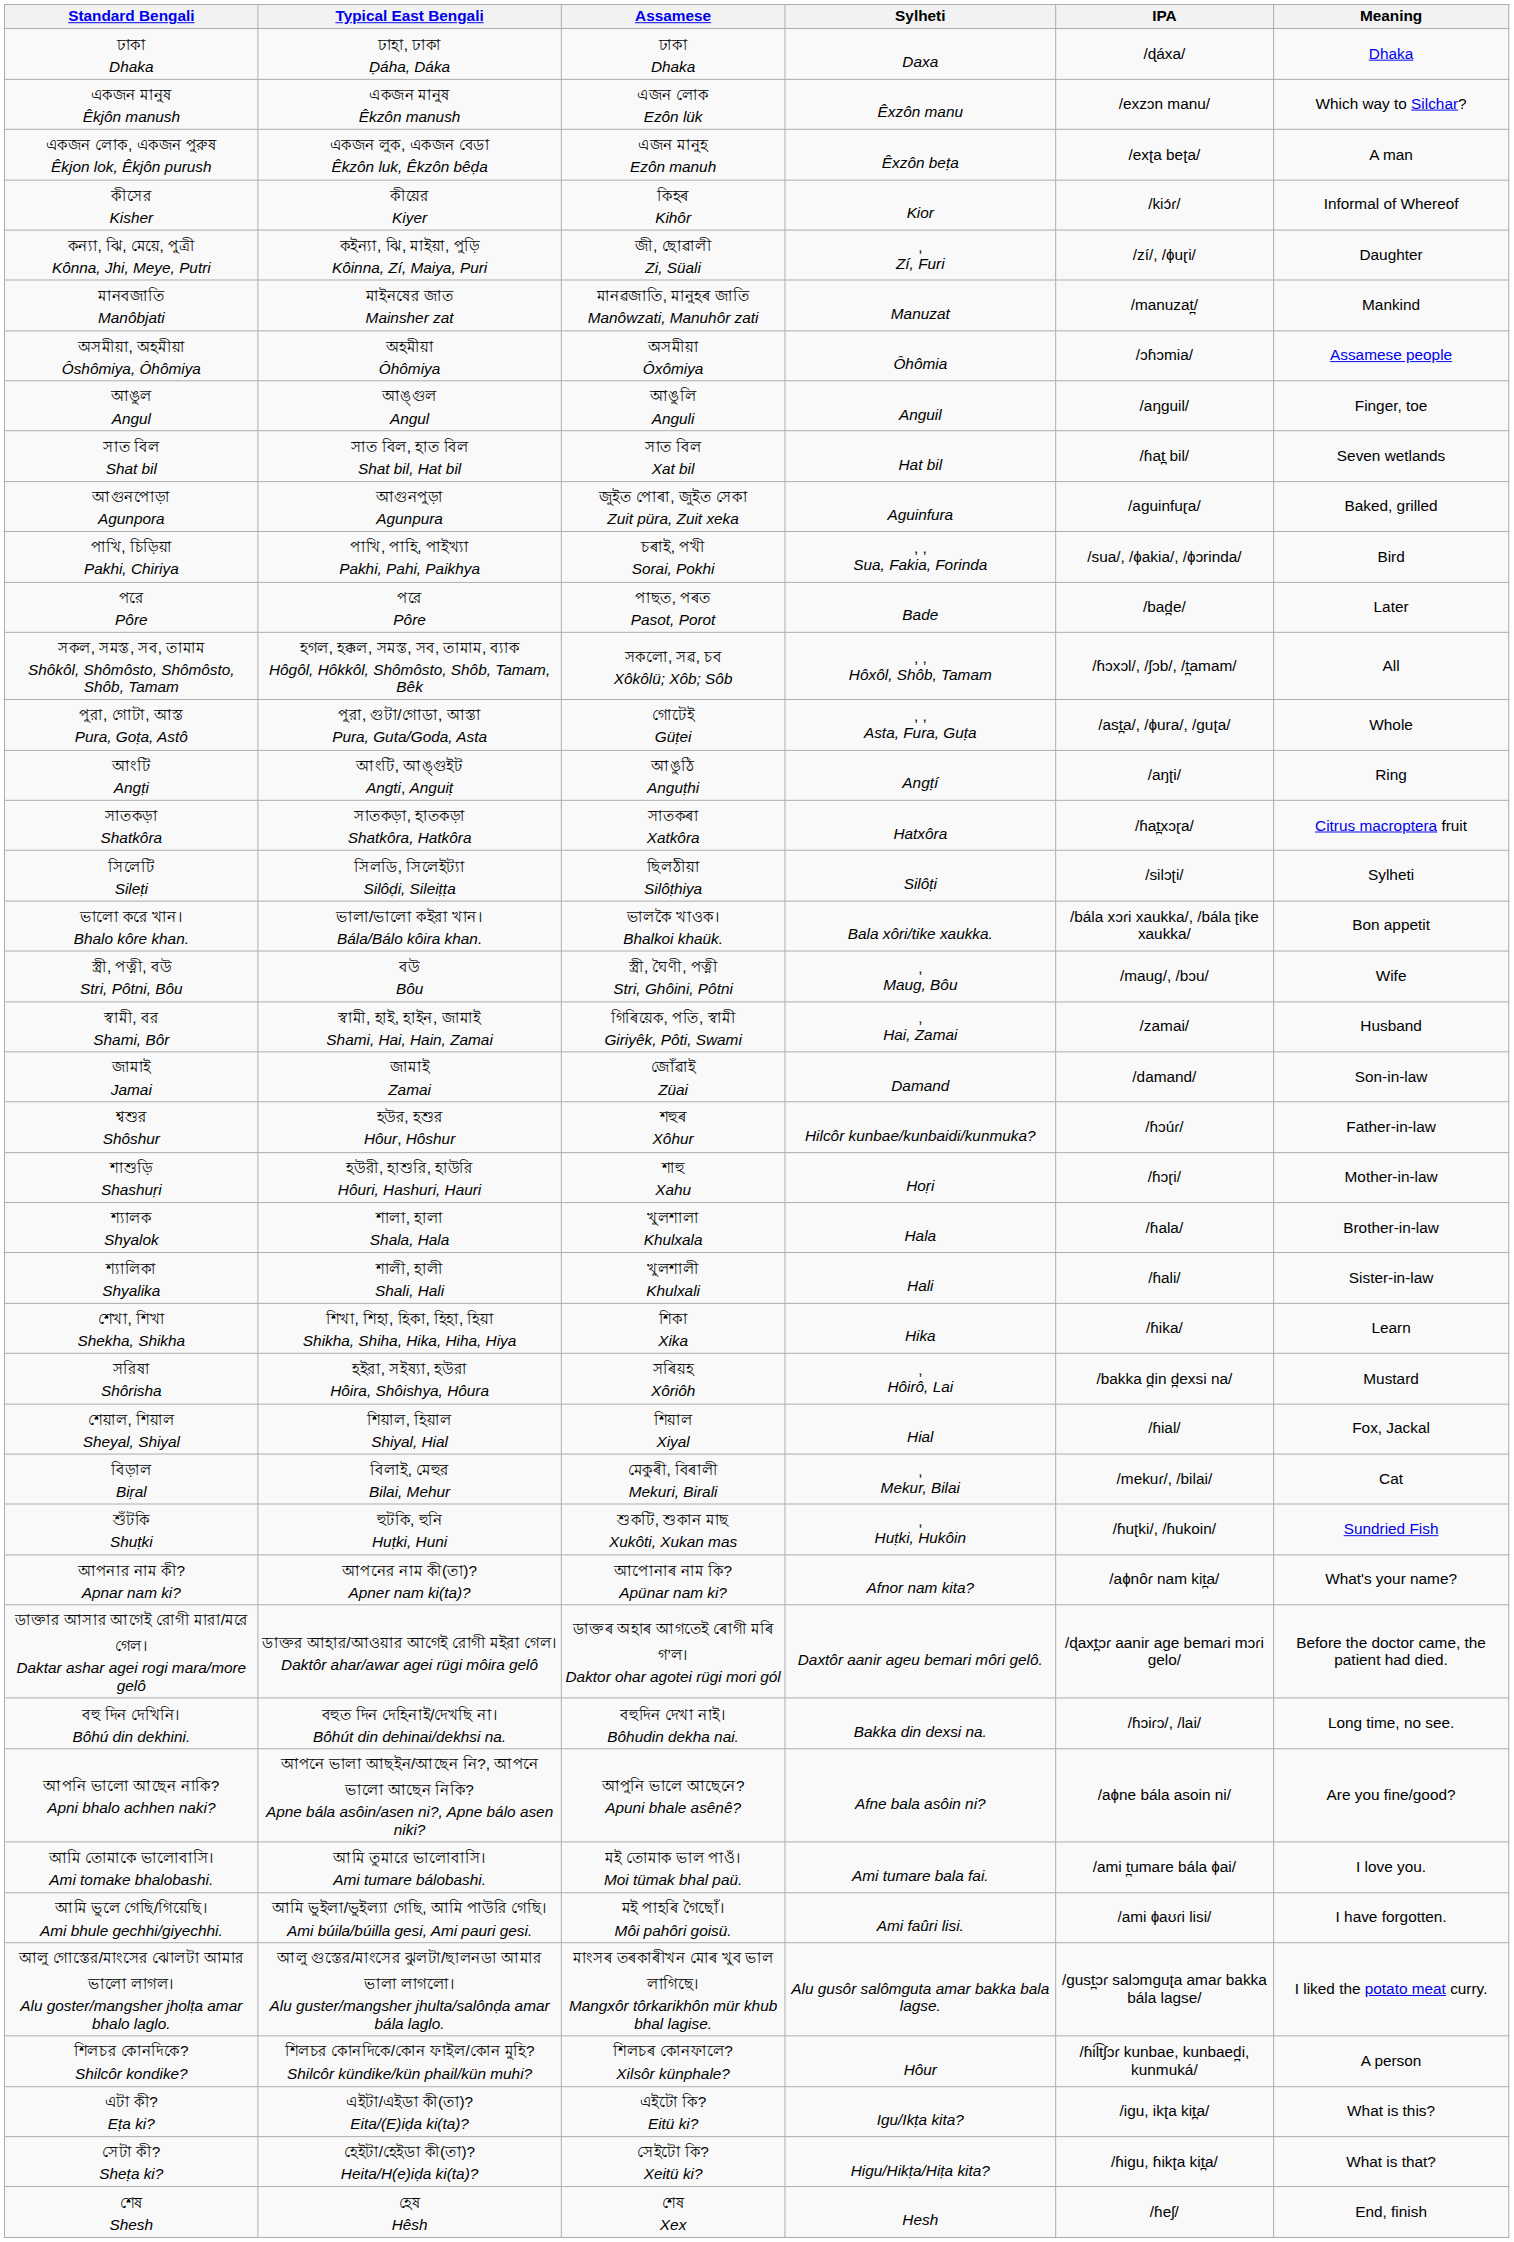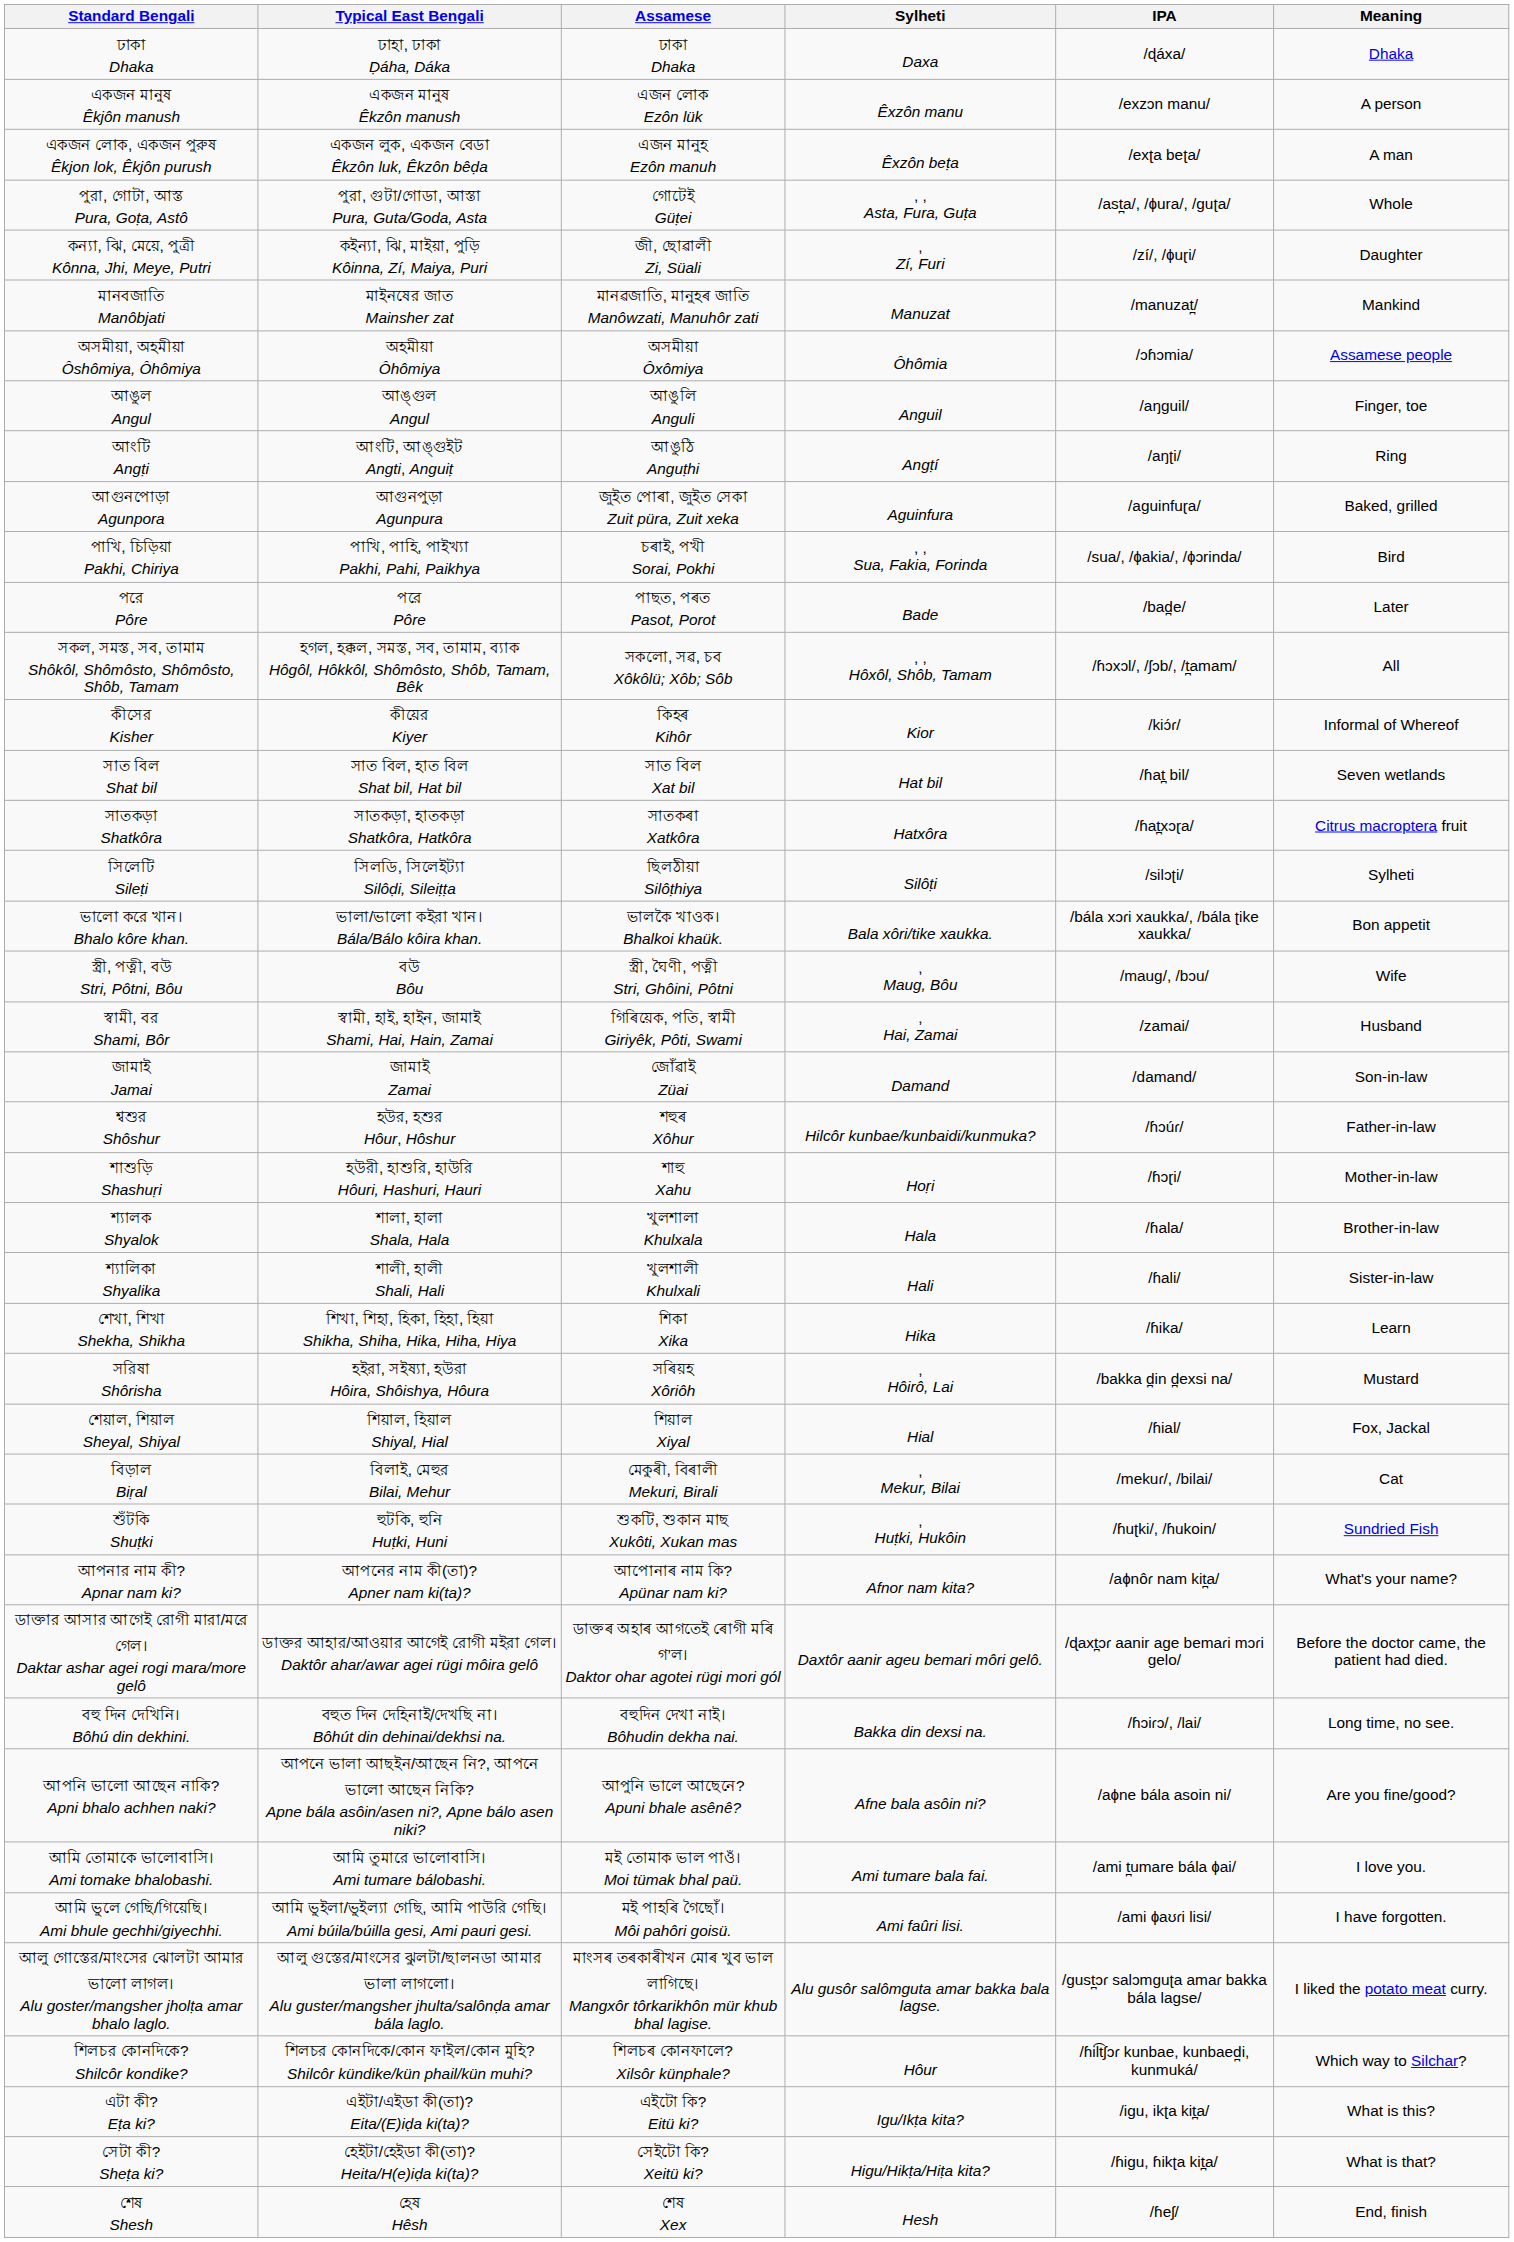একজন মানুষ Êkjôn manush | Meaning: Which way to Silchar? -> A person
rows swapped: কীসের Kisher <-> পুরা, গোটা, আস্ত Pura, Goṭa, Astô
rows swapped: আংটি Angṭi <-> সাত বিল Shat bil
শিলচর কোনদিকে? Shilcôr kondike? | Meaning: A person -> Which way to Silchar?
